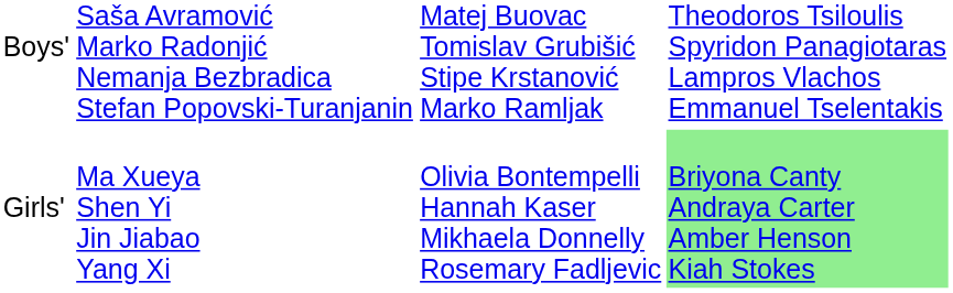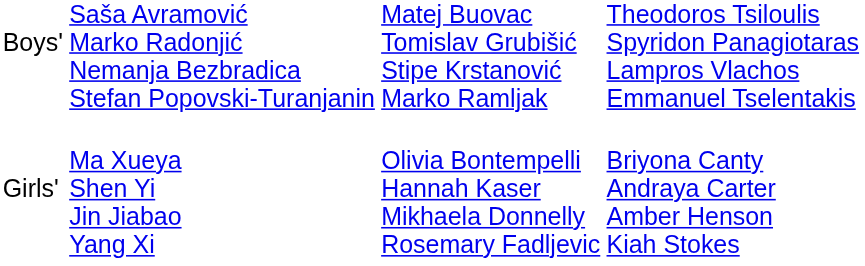Girls' | column 4: lightgreen background -> no background
